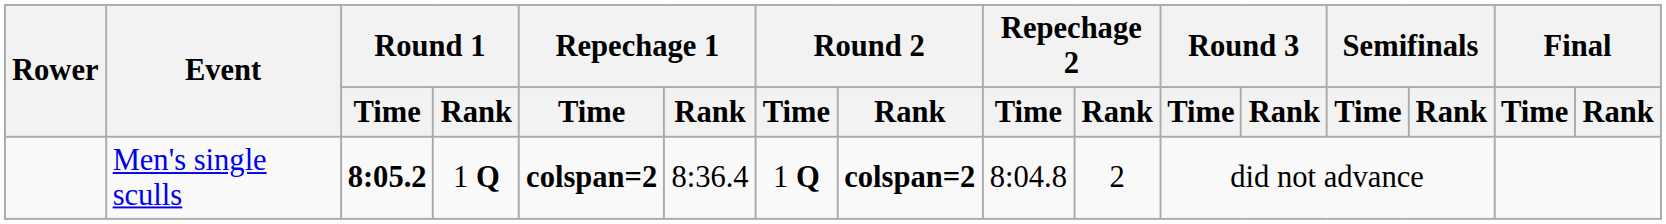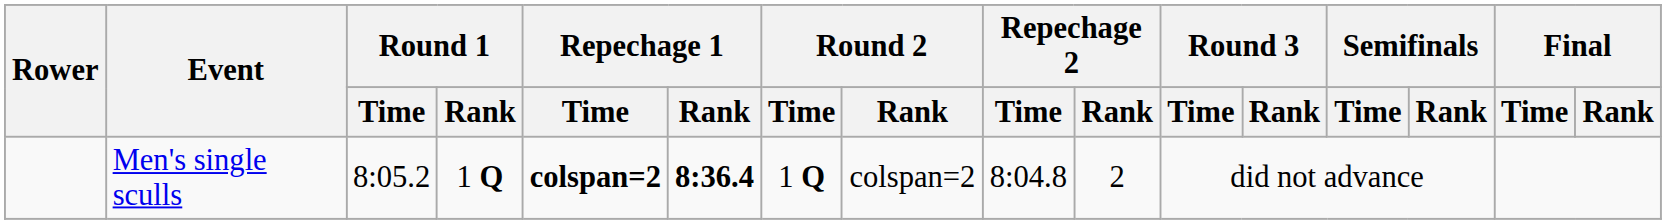Men's single sculls | Round 1 / Time: bold -> normal
Men's single sculls | Repechage 1 / Rank: normal -> bold
Men's single sculls | Round 2 / Rank: bold -> normal
